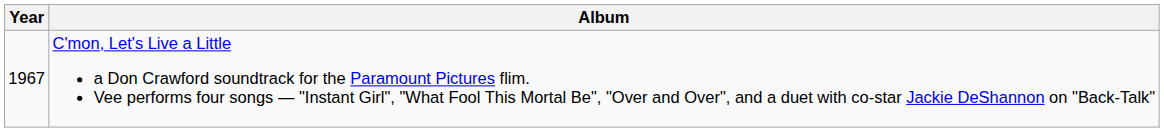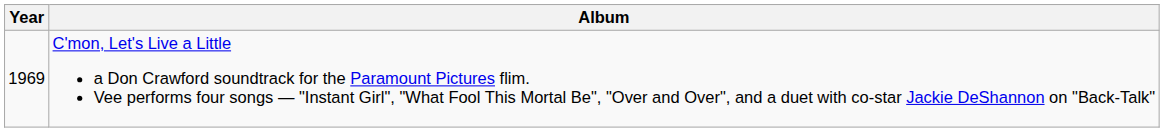row 2 | Year: 1967 -> 1969
